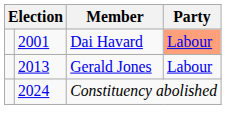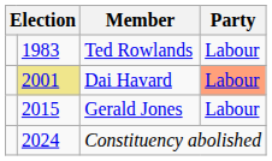+ row: 1983 | Ted Rowlands | Labour
Dai Havard | column 2: no background -> khaki background
Gerald Jones | column 2: 2013 -> 2015
